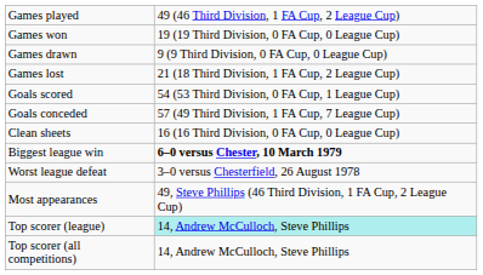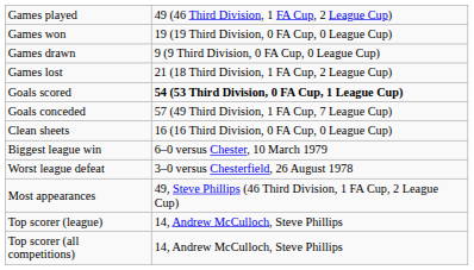Goals scored | column 2: normal -> bold
Biggest league win | column 2: bold -> normal
Top scorer (league) | column 2: paleturquoise background -> no background
